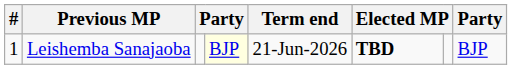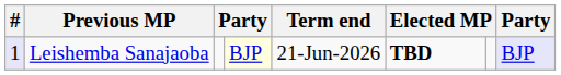Leishemba Sanajaoba | #: no background -> lavender background
Leishemba Sanajaoba | column 8: no background -> lavender background
